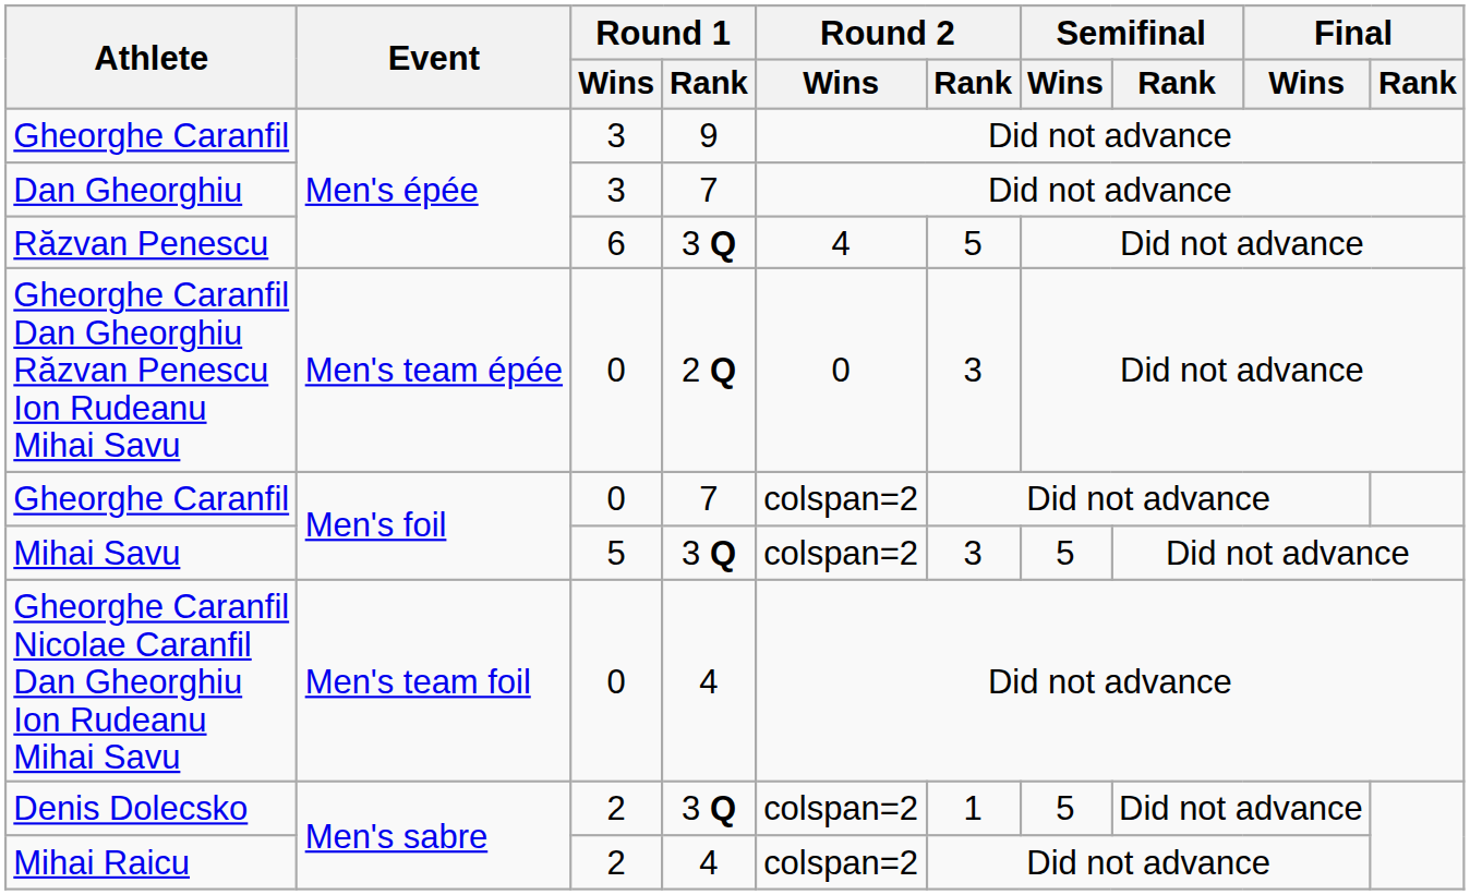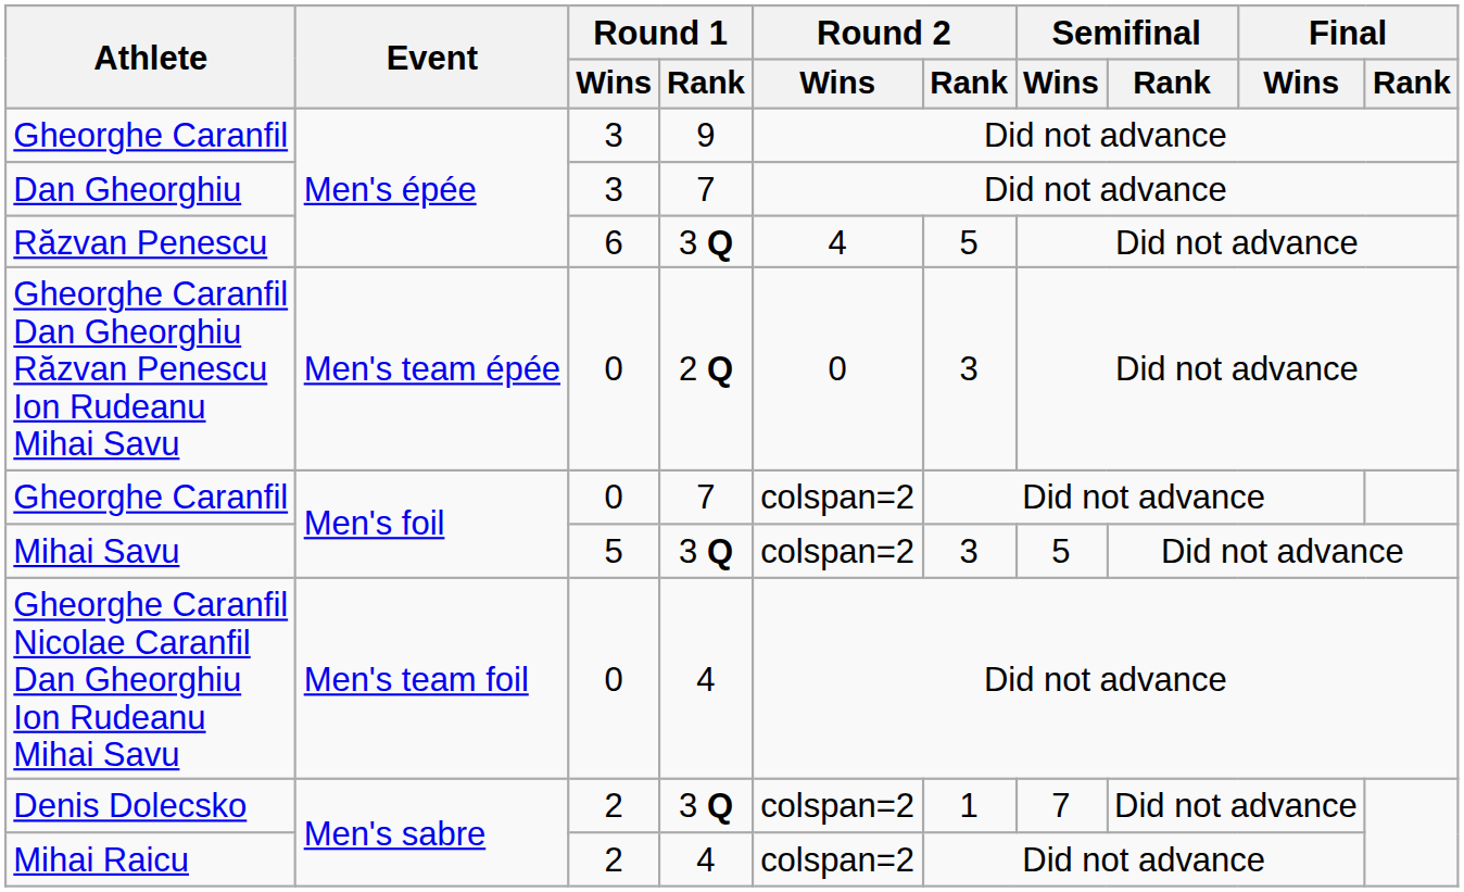Denis Dolecsko | Semifinal / Wins: 5 -> 7
